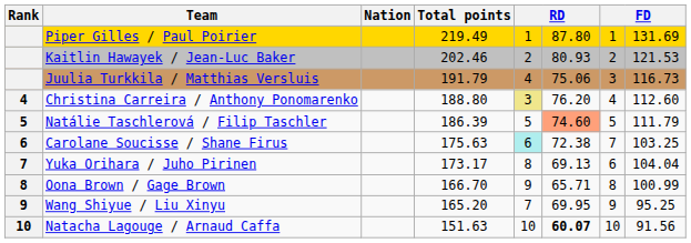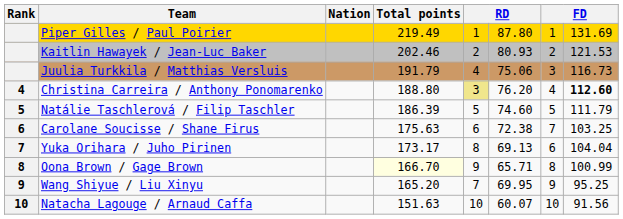Christina Carreira / Anthony Ponomarenko | column 8: normal -> bold
Natálie Taschlerová / Filip Taschler | column 6: lightsalmon background -> no background
Carolane Soucisse / Shane Firus | column 5: paleturquoise background -> no background
Oona Brown / Gage Brown | Total points: no background -> lightyellow background
Natacha Lagouge / Arnaud Caffa | column 6: bold -> normal
